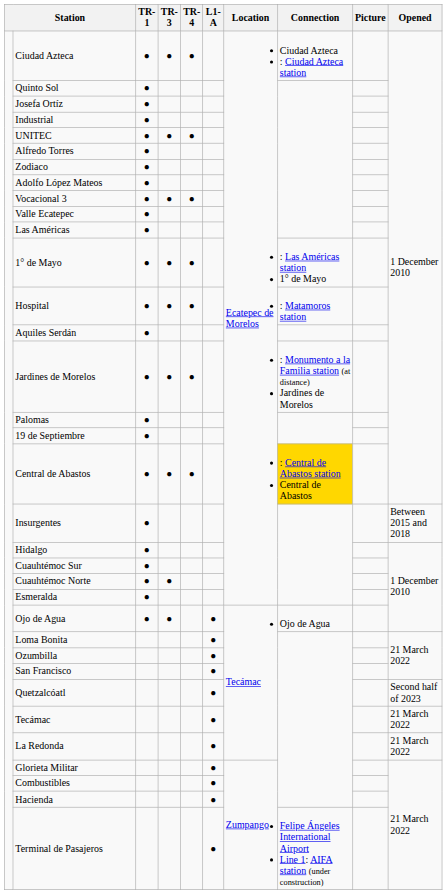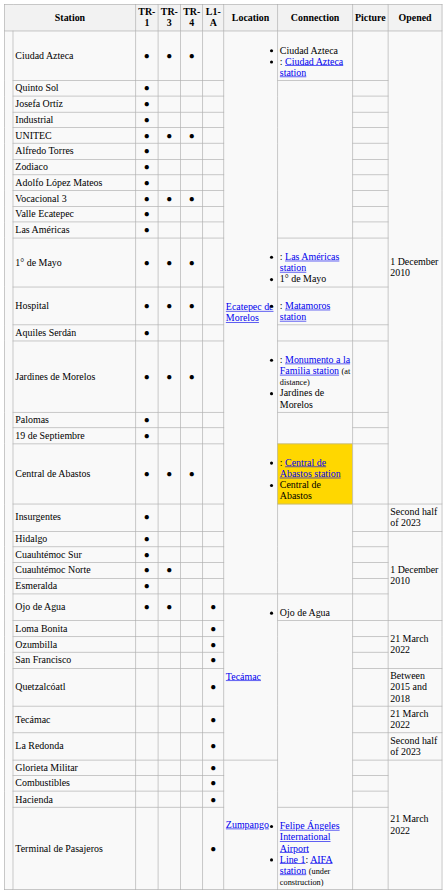Insurgentes | Opened: Between 2015 and 2018 -> Second half of 2023
Quetzalcóatl | Opened: Second half of 2023 -> Between 2015 and 2018
La Redonda | Opened: 21 March 2022 -> Second half of 2023
